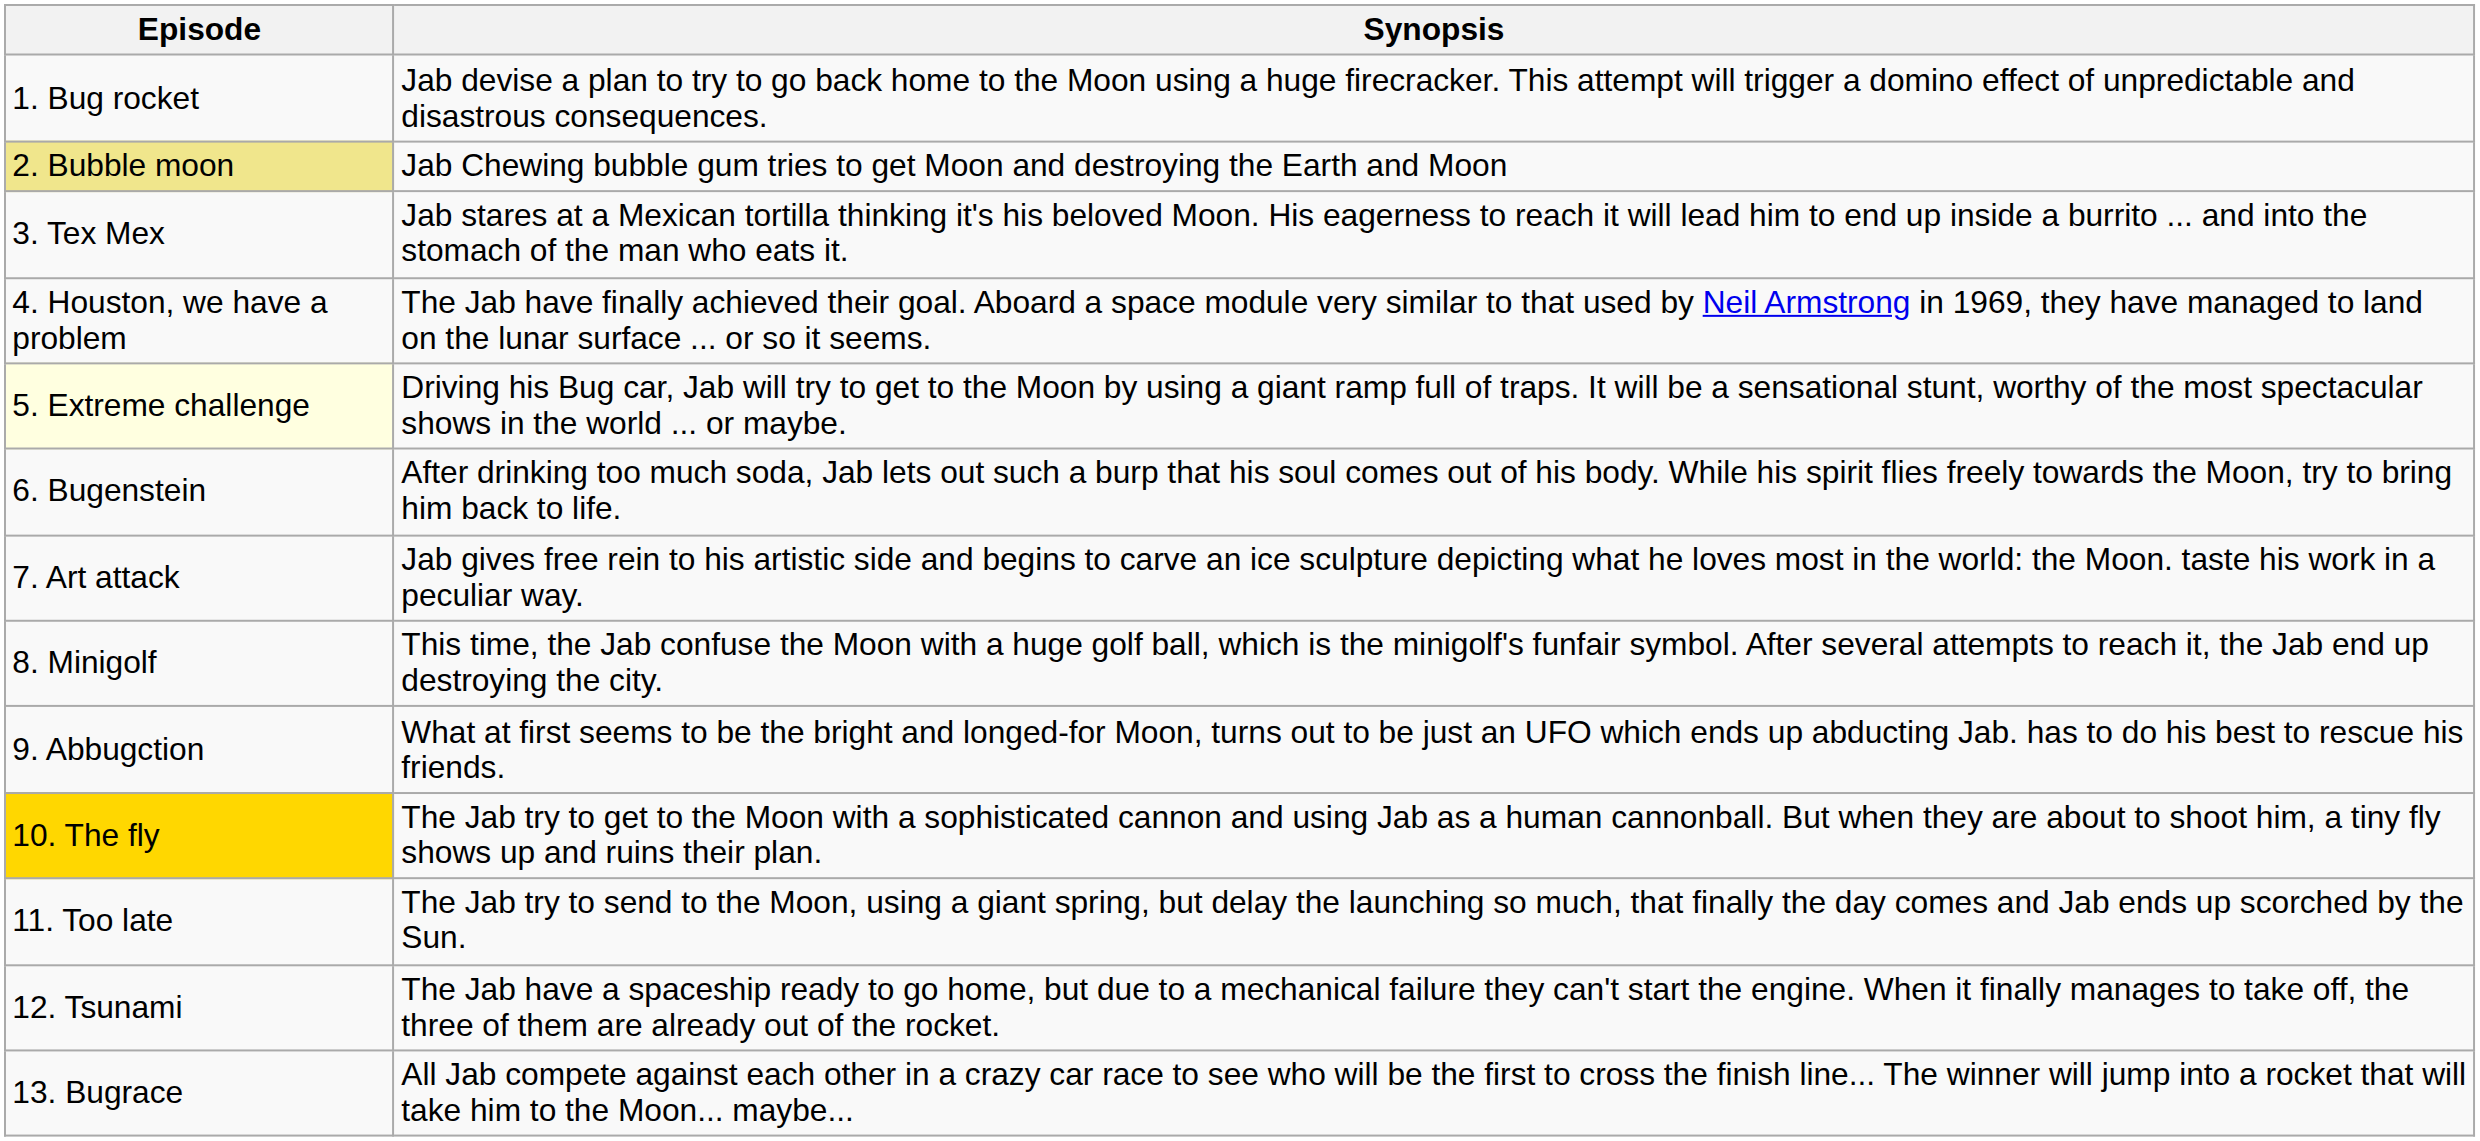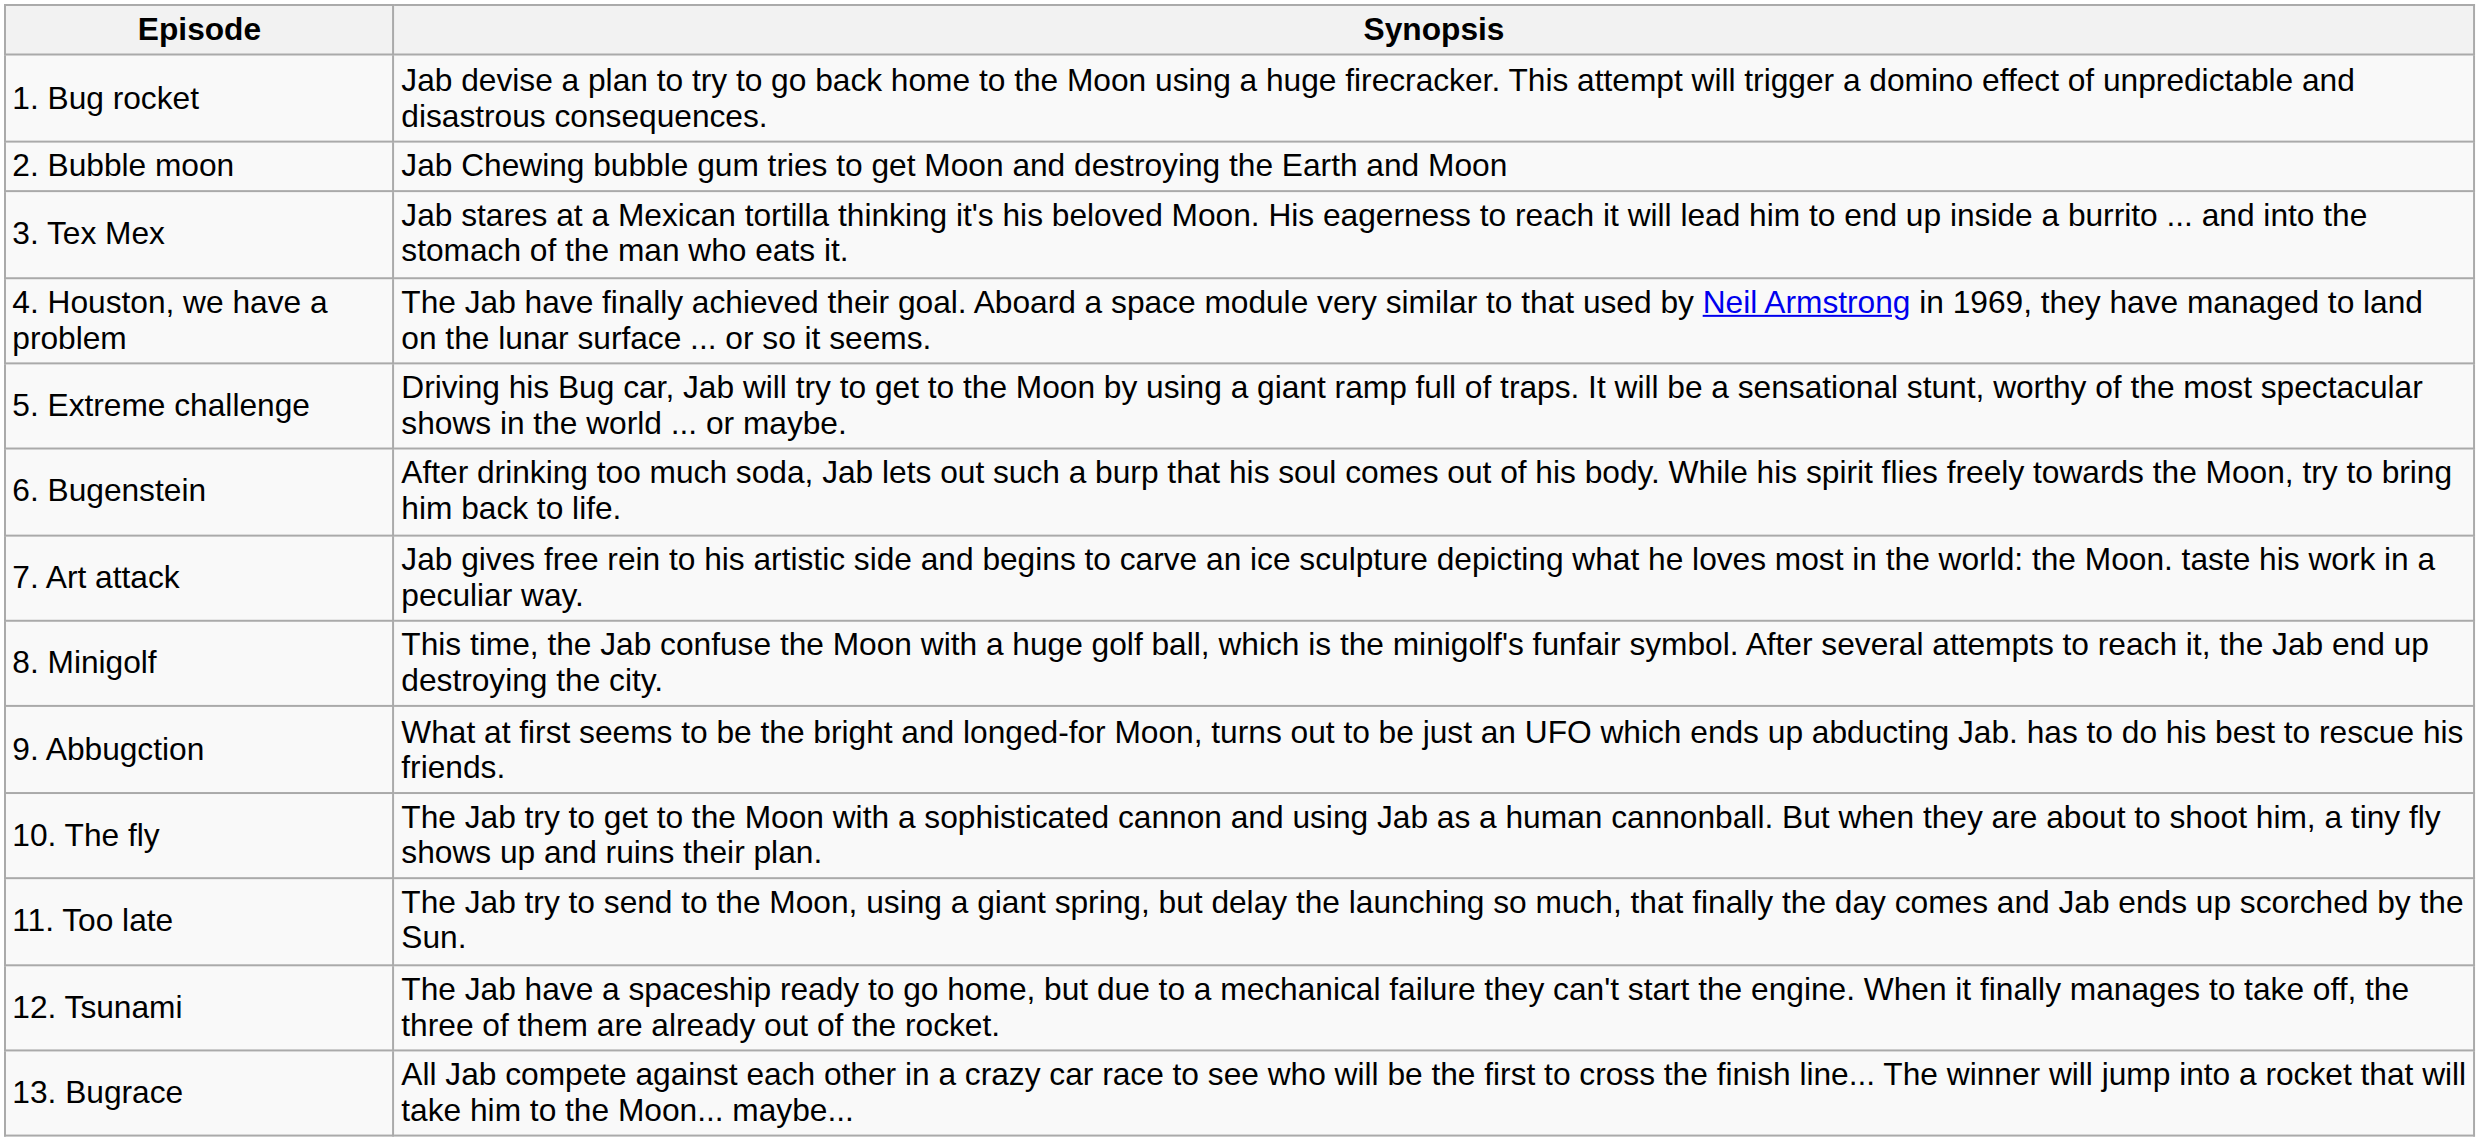2. Bubble moon | Episode: khaki background -> no background
5. Extreme challenge | Episode: lightyellow background -> no background
10. The fly | Episode: gold background -> no background
